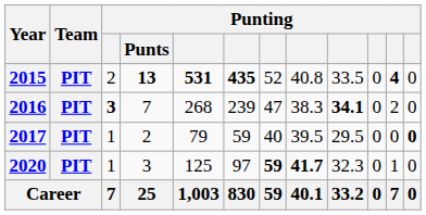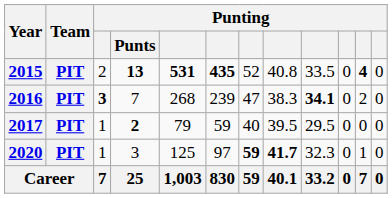2017 | Punting / Punts: normal -> bold
2017 | column 12: bold -> normal
